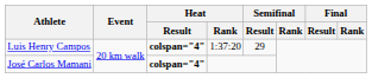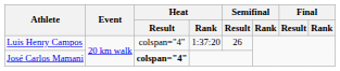Luis Henry Campos | Heat / Result: bold -> normal
Luis Henry Campos | Semifinal / Result: 29 -> 26
